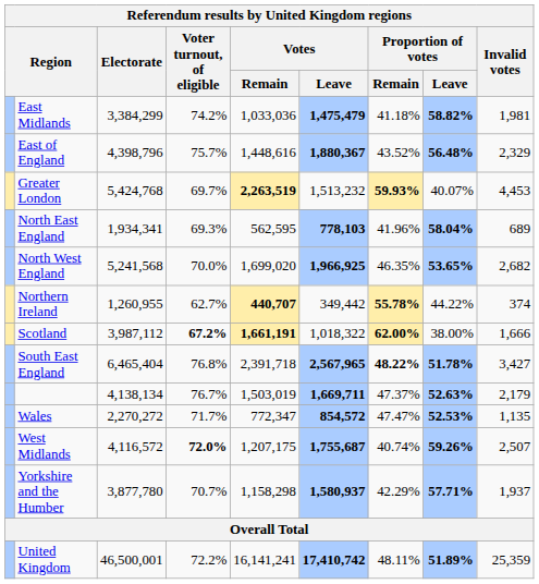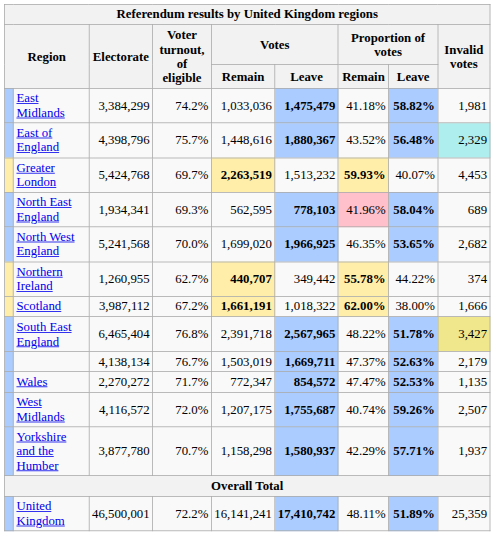East of England | column 9: no background -> paleturquoise background
North East England | Proportion of votes / Remain: no background -> pink background
Scotland | Voter turnout, of eligible: bold -> normal
South East England | Proportion of votes / Remain: bold -> normal
South East England | column 9: no background -> khaki background
West Midlands | Voter turnout, of eligible: bold -> normal
